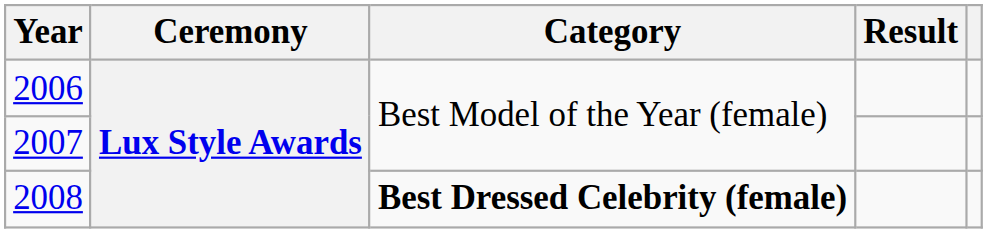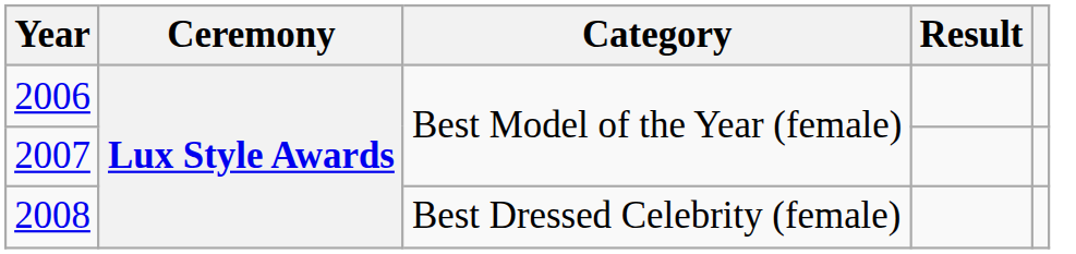2008 | Category: bold -> normal
